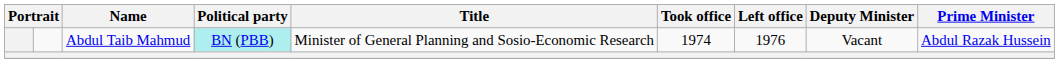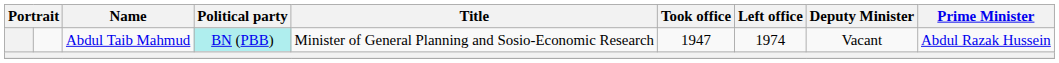Abdul Taib Mahmud | Took office: 1974 -> 1947
Abdul Taib Mahmud | Left office: 1976 -> 1974
